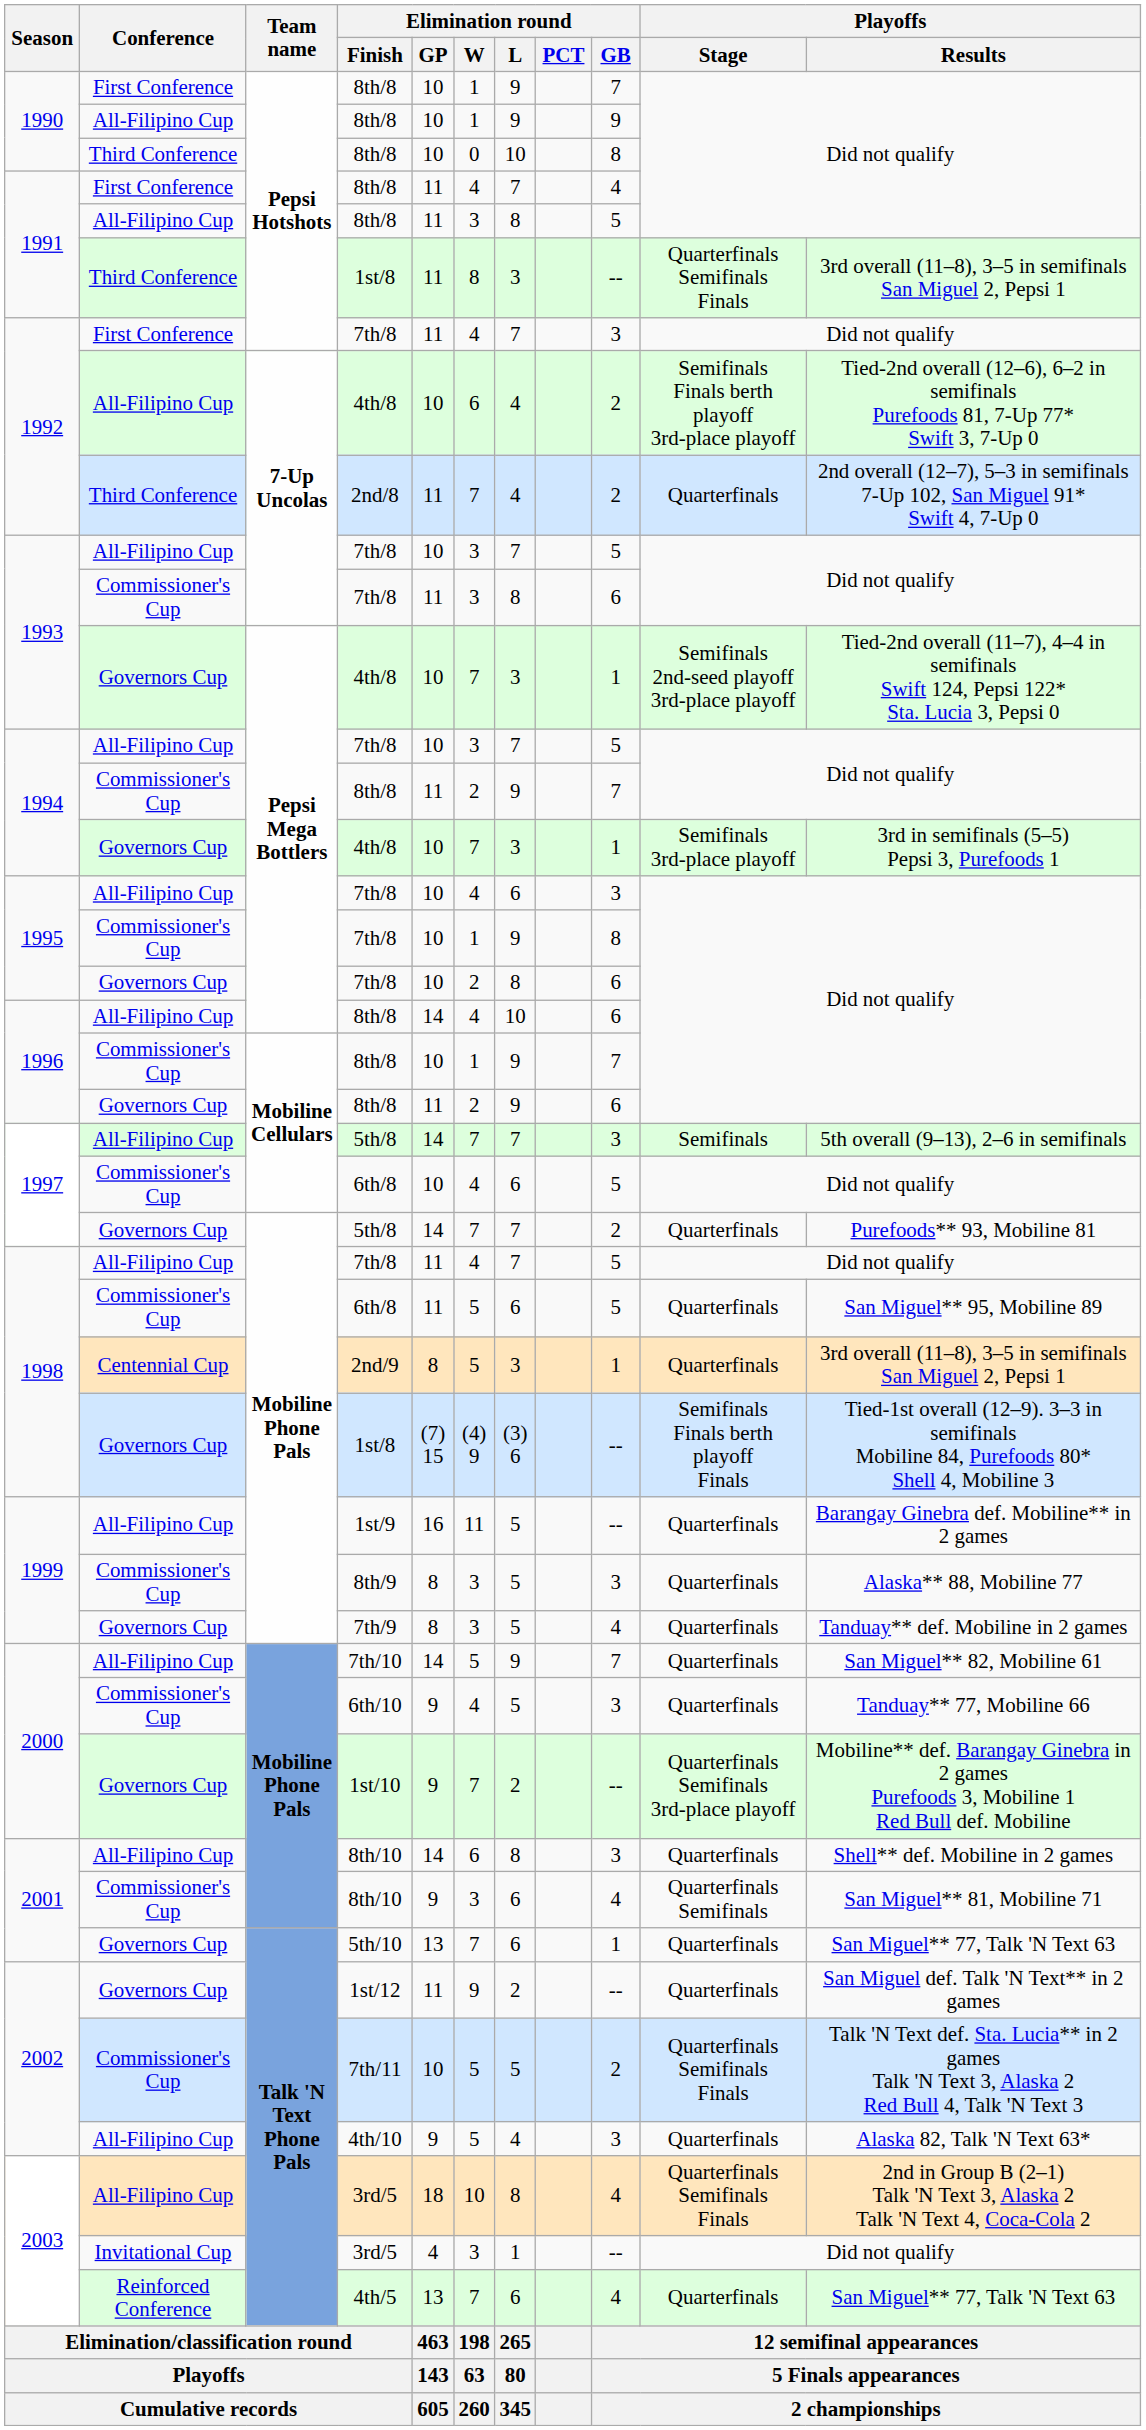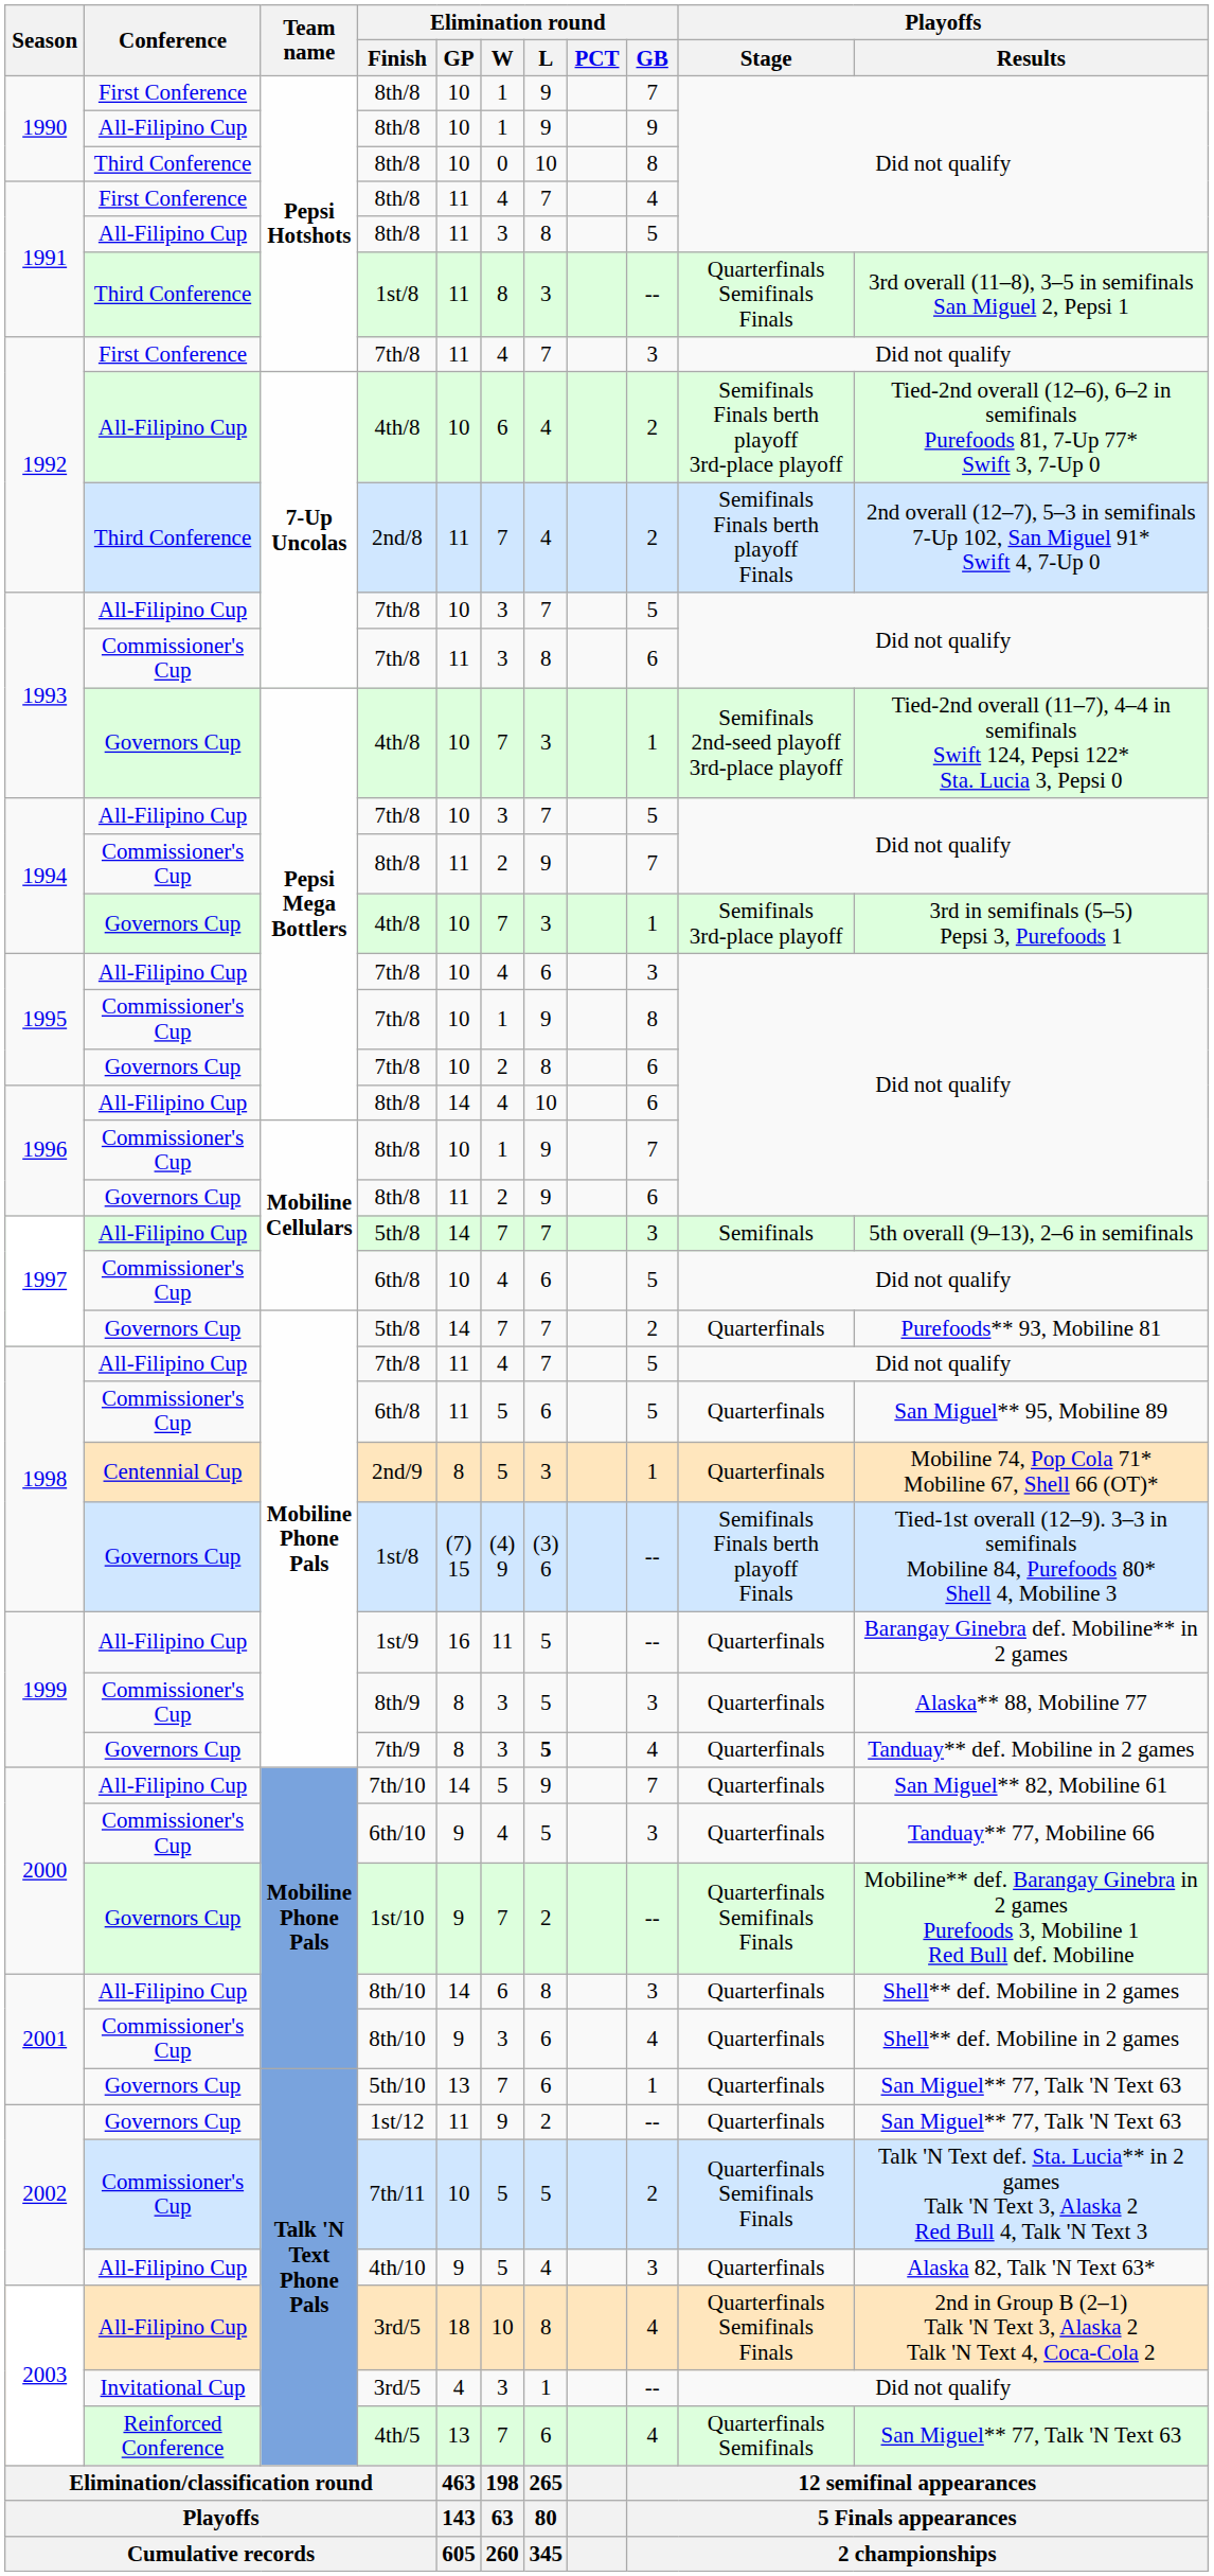2nd/8 | Playoffs / Stage: Quarterfinals -> Semifinals Finals berth playoff Finals
2nd/9 | Playoffs / Results: 3rd overall (11–8), 3–5 in semifinals San Miguel 2, Pepsi 1 -> Mobiline 74, Pop Cola 71* Mobiline 67, Shell 66 (OT)*
7th/9 | Elimination round / L: normal -> bold
1st/10 | Playoffs / Stage: Quarterfinals Semifinals 3rd-place playoff -> Quarterfinals Semifinals Finals
Commissioner's Cup / 8th/10 | Playoffs / Stage: Quarterfinals Semifinals -> Quarterfinals
Commissioner's Cup / 8th/10 | Playoffs / Results: San Miguel** 81, Mobiline 71 -> Shell** def. Mobiline in 2 games
1st/12 | Playoffs / Results: San Miguel def. Talk 'N Text** in 2 games -> San Miguel** 77, Talk 'N Text 63
4th/5 | Playoffs / Stage: Quarterfinals -> Quarterfinals Semifinals
